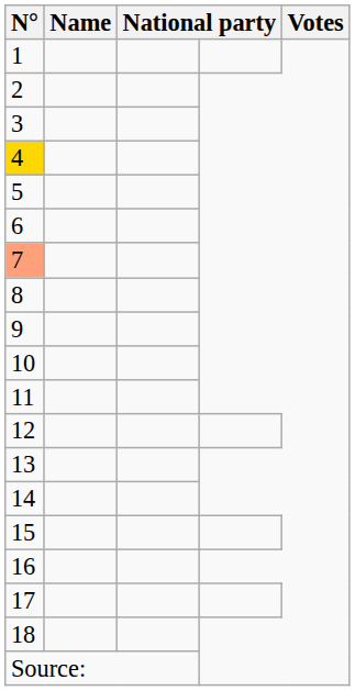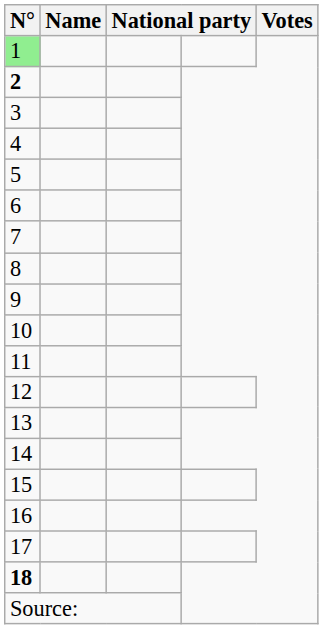1 | N°: no background -> lightgreen background
2 | N°: normal -> bold
4 | N°: gold background -> no background
7 | N°: lightsalmon background -> no background
18 | N°: normal -> bold
